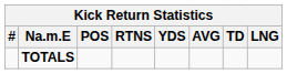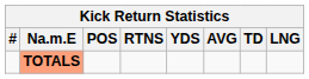row 3 | Na.m.E: no background -> lightsalmon background
